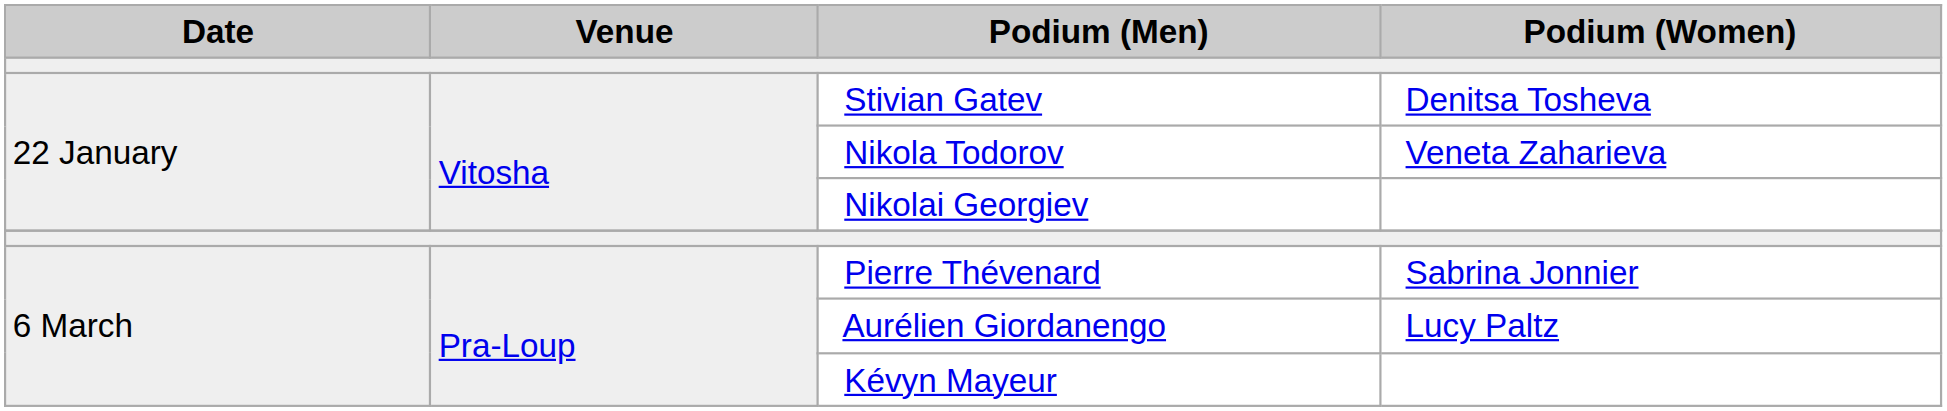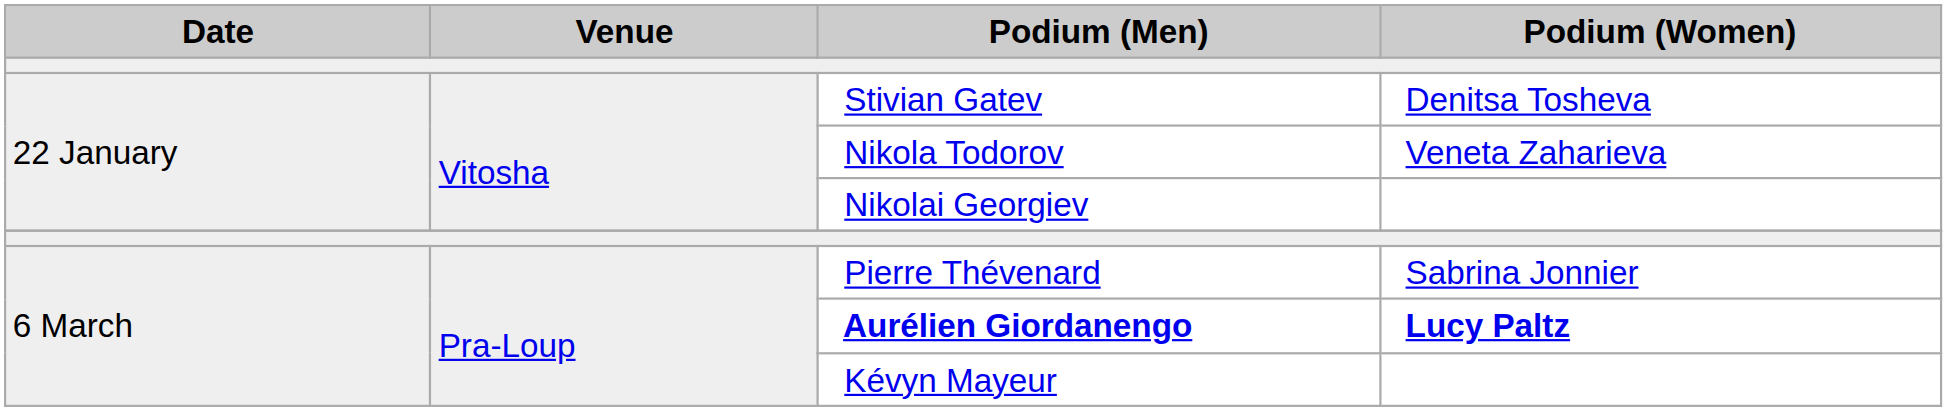Aurélien Giordanengo | Podium (Men): normal -> bold
Aurélien Giordanengo | Podium (Women): normal -> bold
